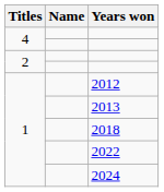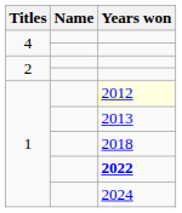2012 | Years won: no background -> lightyellow background
2022 | Years won: normal -> bold
